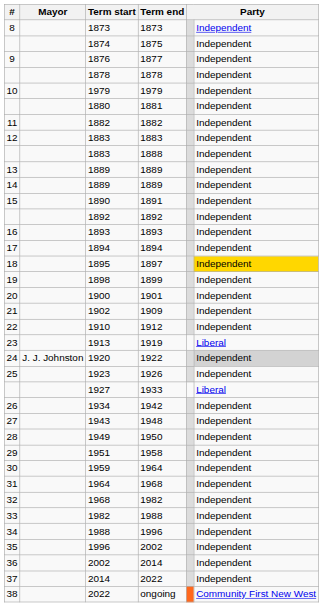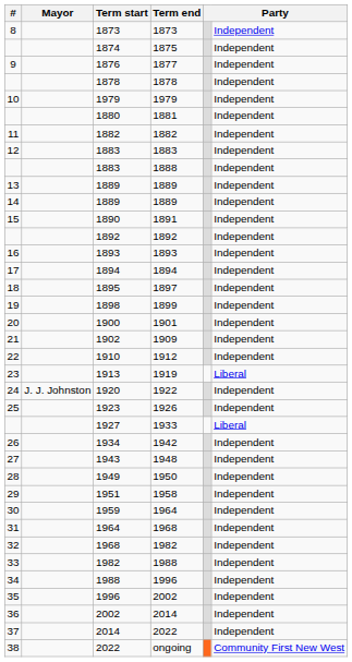1897 | column 6: gold background -> no background
1922 | column 6: lightgrey background -> no background
